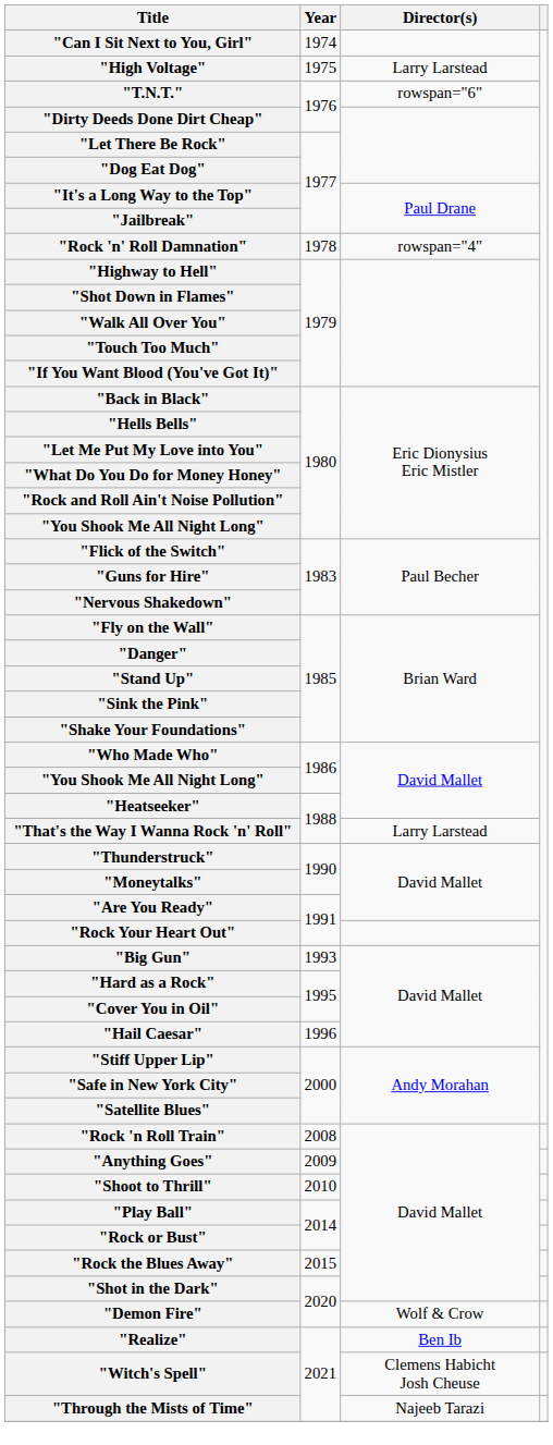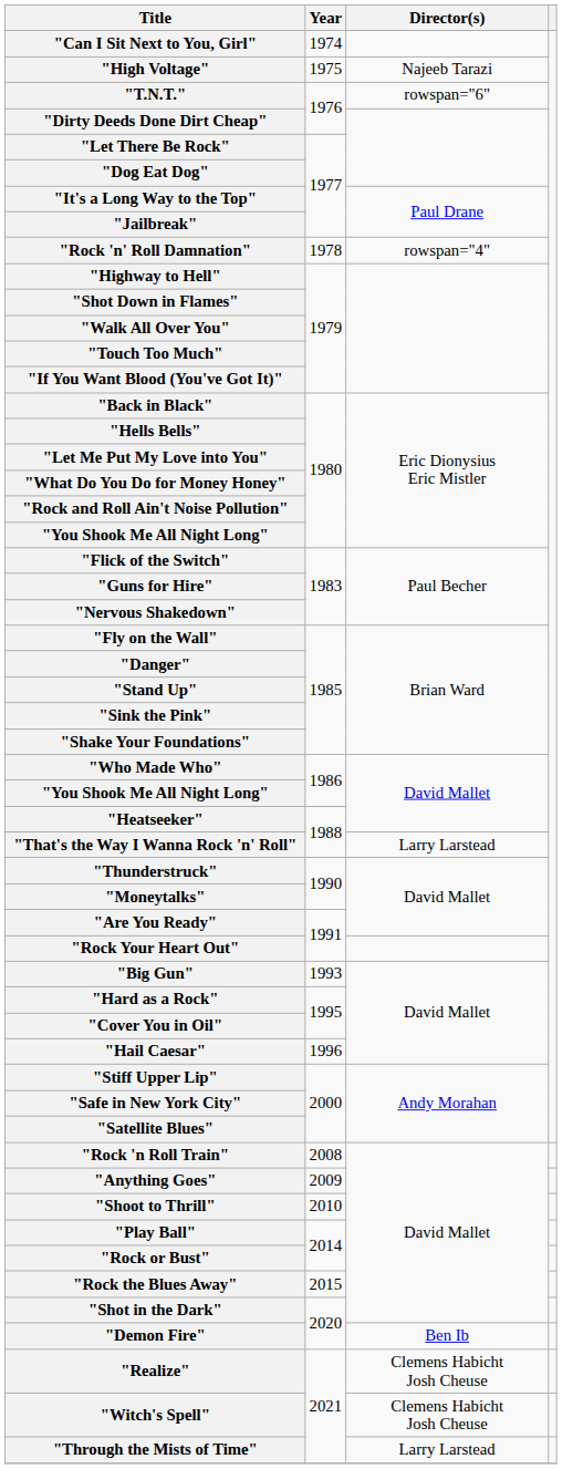"High Voltage" | Director(s): Larry Larstead -> Najeeb Tarazi
"Demon Fire" | Director(s): Wolf & Crow -> Ben Ib
"Realize" | Director(s): Ben Ib -> Clemens Habicht Josh Cheuse
"Through the Mists of Time" | Director(s): Najeeb Tarazi -> Larry Larstead
